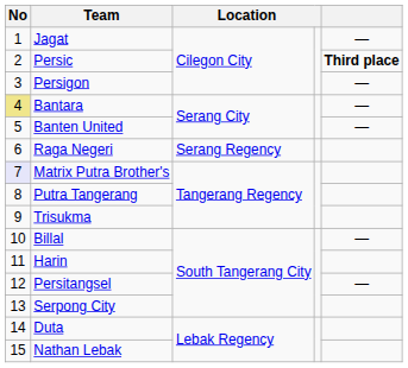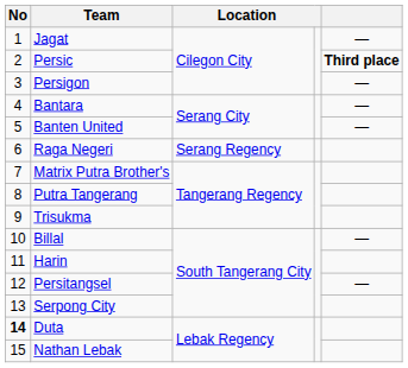Bantara | No: khaki background -> no background
Matrix Putra Brother's | No: lavender background -> no background
Duta | No: normal -> bold
